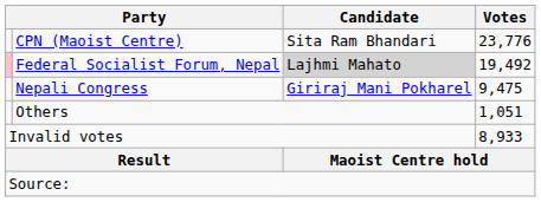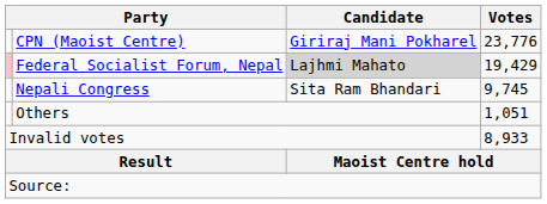CPN (Maoist Centre) | Candidate: Sita Ram Bhandari -> Giriraj Mani Pokharel
Federal Socialist Forum, Nepal | Votes: 19,492 -> 19,429
Nepali Congress | Candidate: Giriraj Mani Pokharel -> Sita Ram Bhandari
Nepali Congress | Votes: 9,475 -> 9,745
